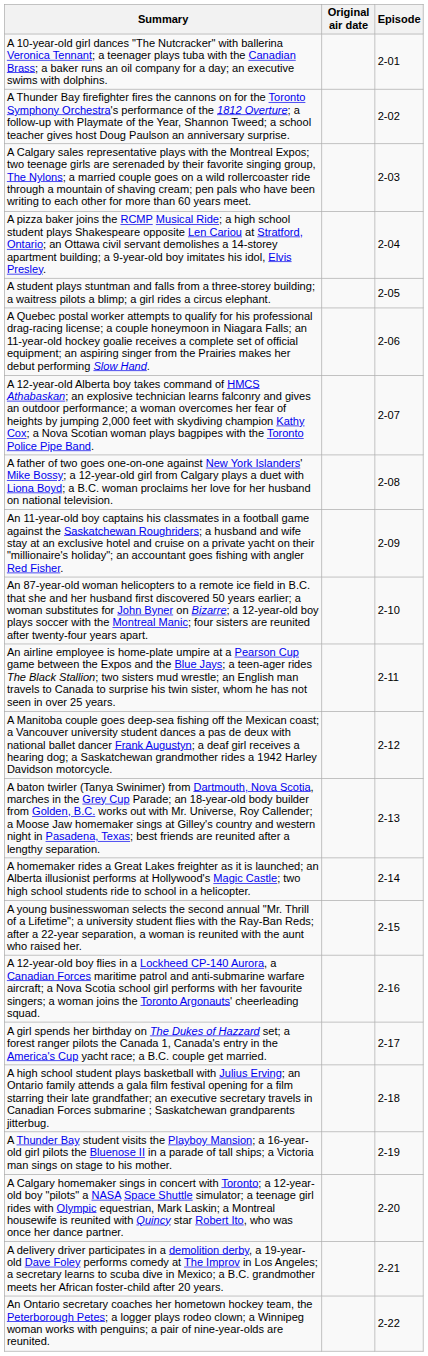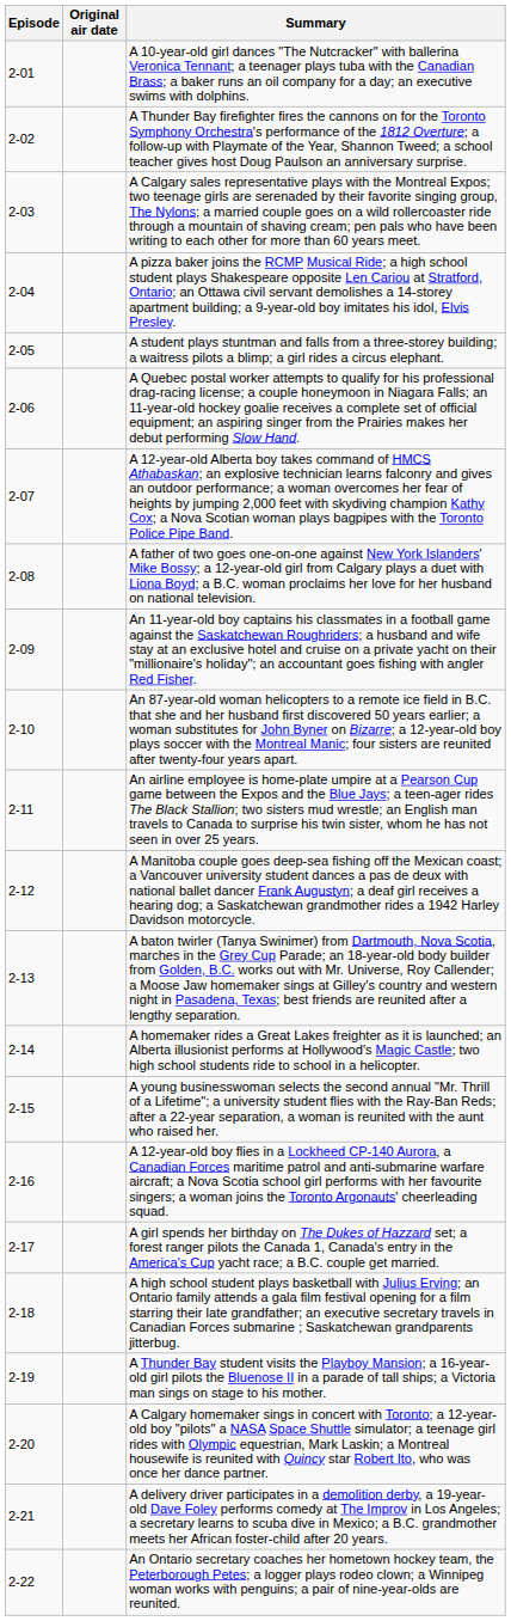columns swapped: Episode <-> Summary
